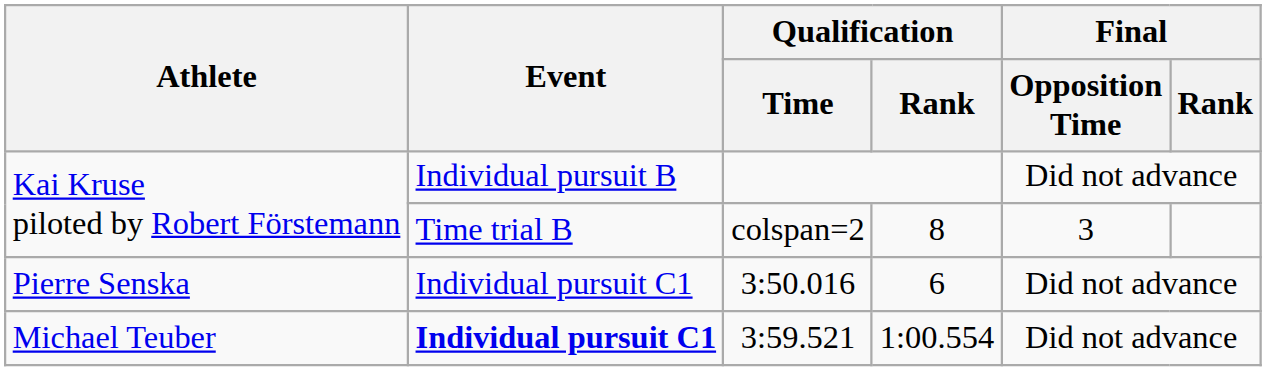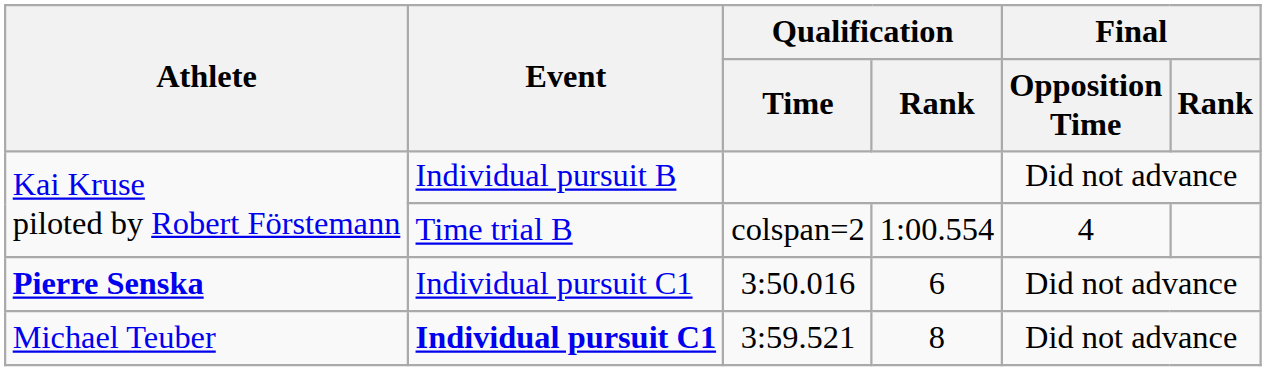colspan=2 | Qualification / Rank: 8 -> 1:00.554
colspan=2 | Final / Opposition Time: 3 -> 4
3:50.016 | Athlete: normal -> bold
3:59.521 | Qualification / Rank: 1:00.554 -> 8
